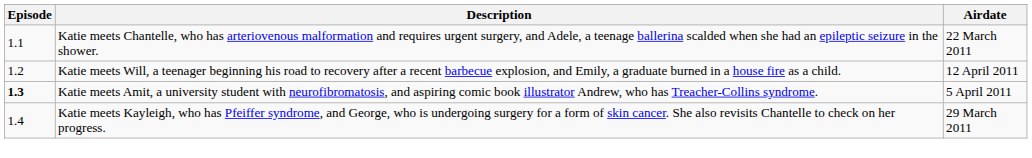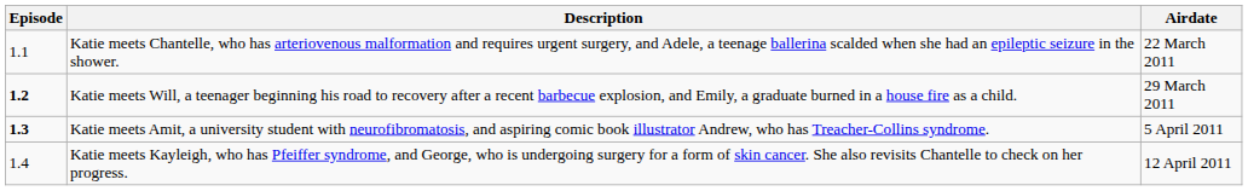row 3 | Episode: normal -> bold
row 3 | Airdate: 12 April 2011 -> 29 March 2011
row 5 | Airdate: 29 March 2011 -> 12 April 2011
